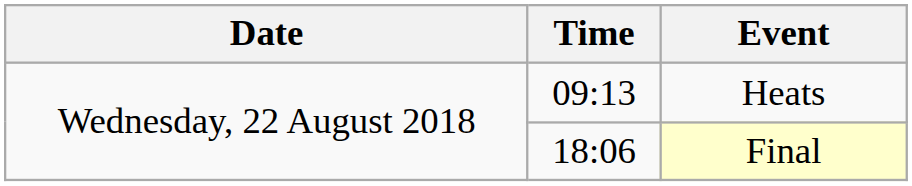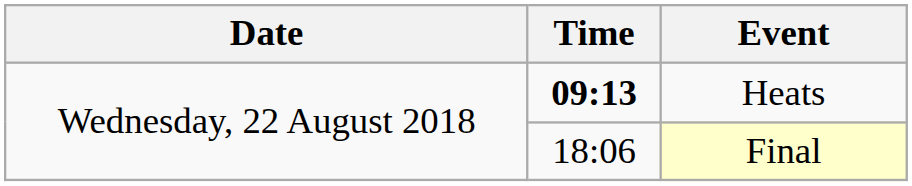Heats | Time: normal -> bold
